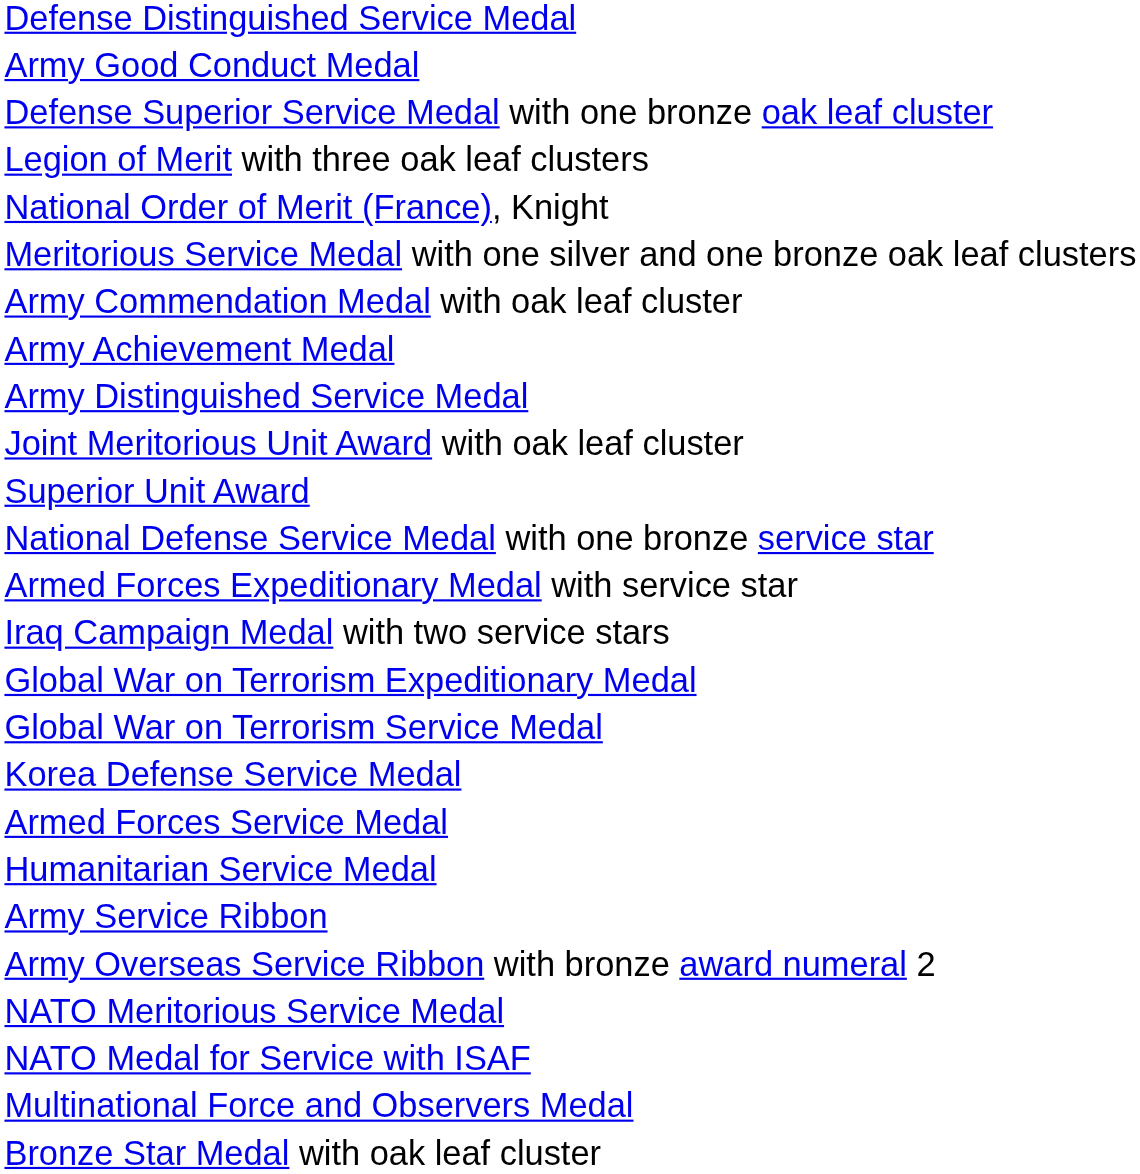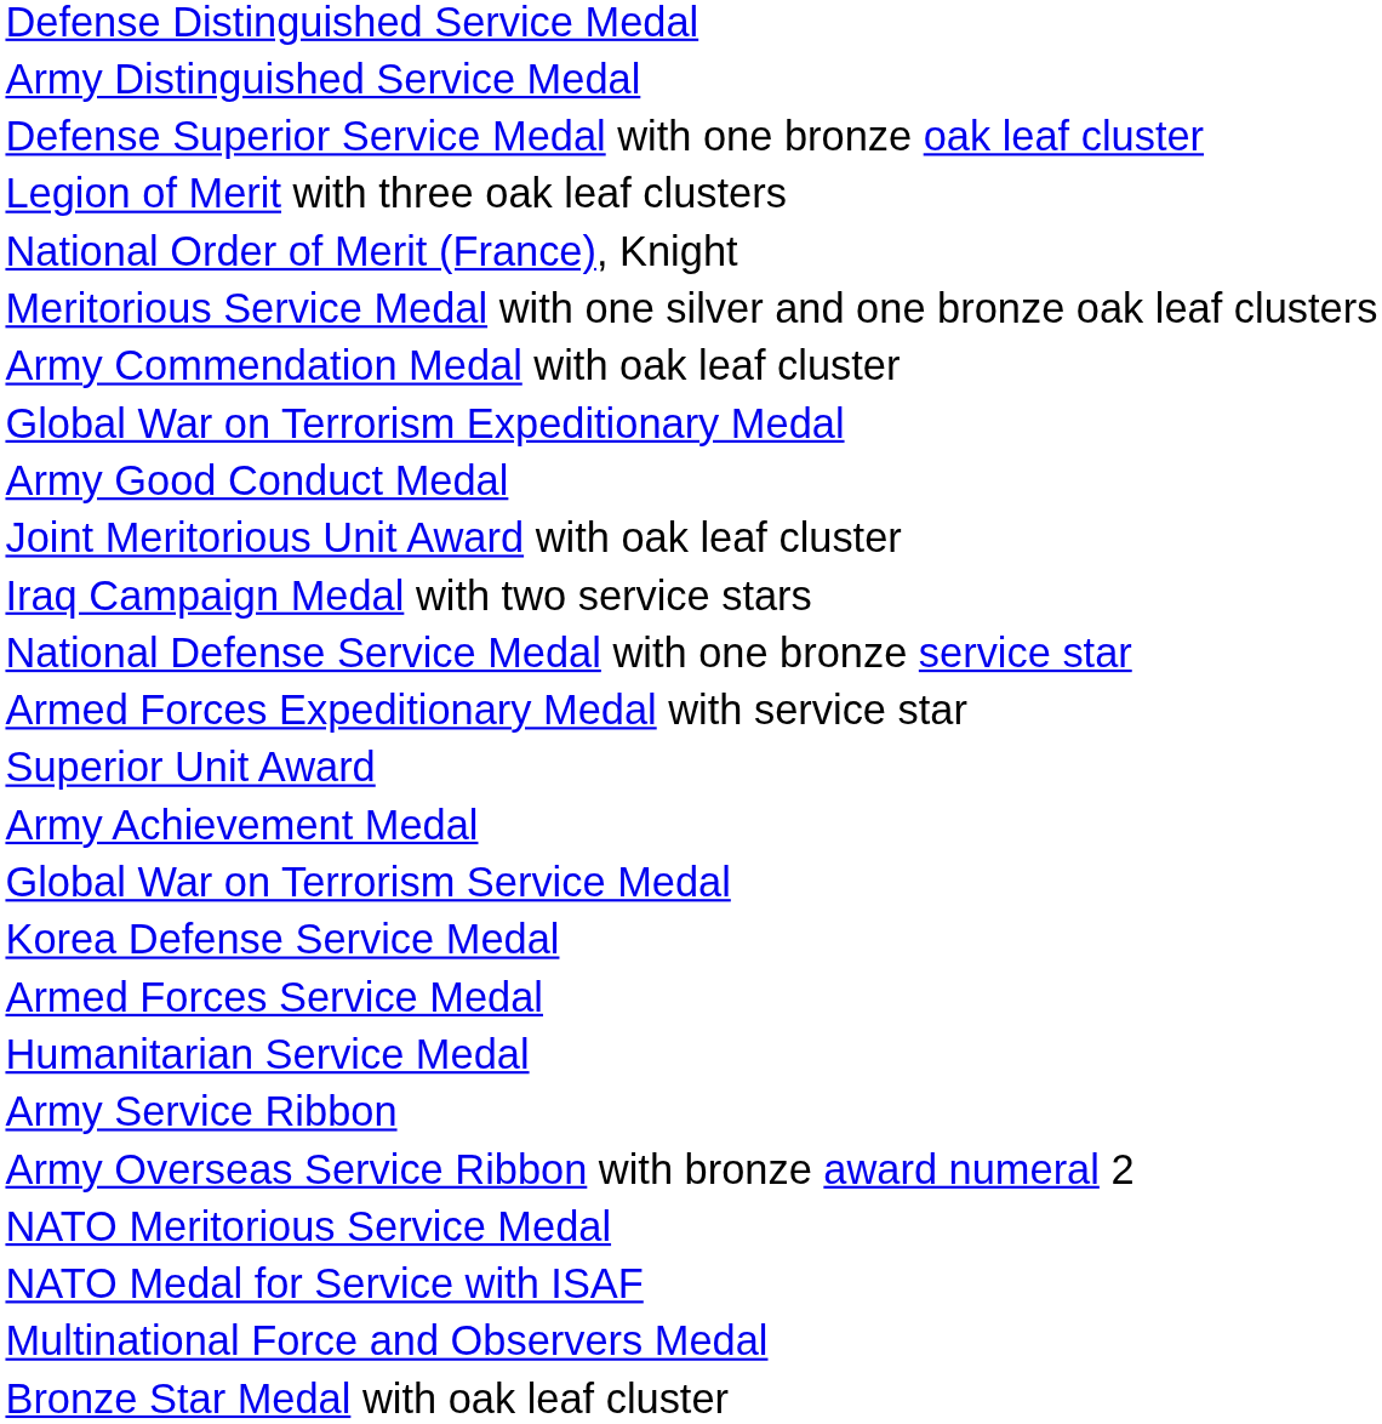row 2 | column 1: Army Good Conduct Medal -> Army Distinguished Service Medal
row 8 | column 1: Army Achievement Medal -> Global War on Terrorism Expeditionary Medal
row 9 | column 1: Army Distinguished Service Medal -> Army Good Conduct Medal
row 11 | column 1: Superior Unit Award -> Iraq Campaign Medal with two service stars
row 14 | column 1: Iraq Campaign Medal with two service stars -> Superior Unit Award
row 15 | column 1: Global War on Terrorism Expeditionary Medal -> Army Achievement Medal
